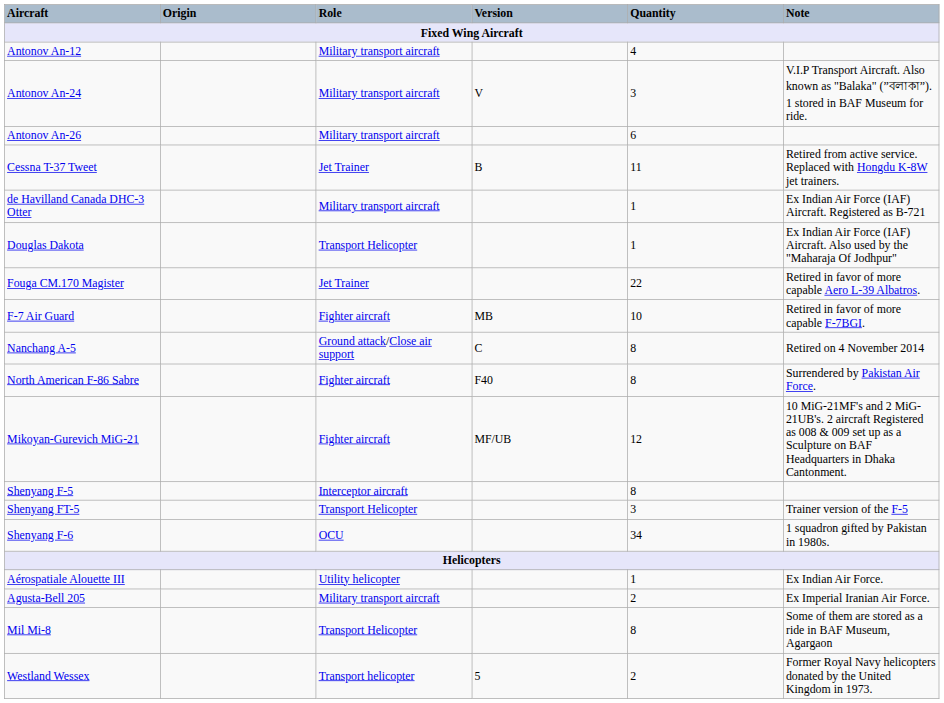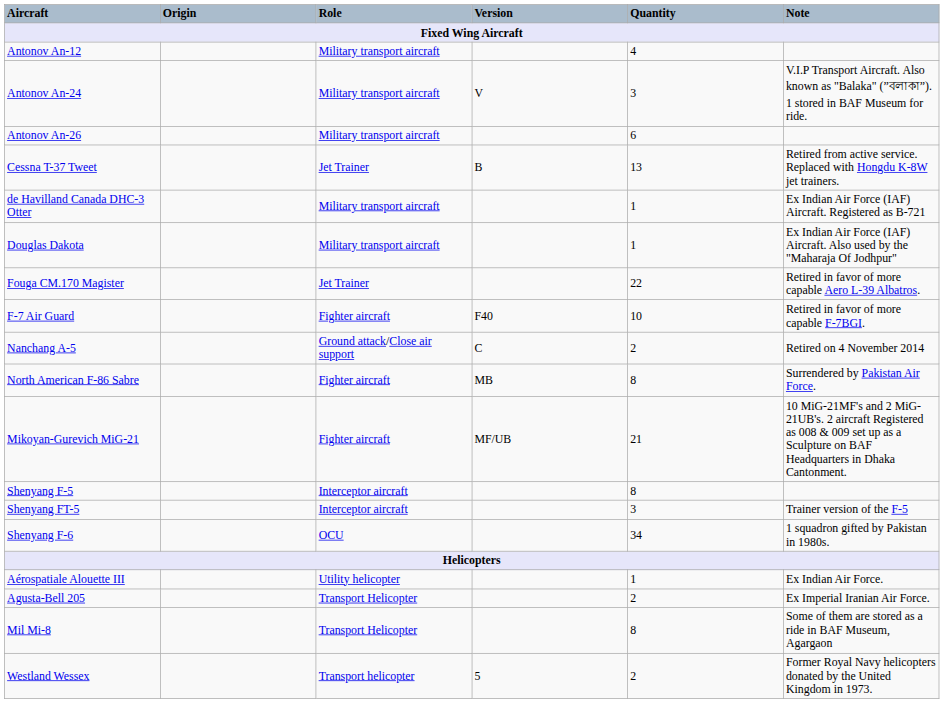Cessna T-37 Tweet | Quantity / Fixed Wing Aircraft: 11 -> 13
Douglas Dakota | Role / Fixed Wing Aircraft: Transport Helicopter -> Military transport aircraft
F-7 Air Guard | Version / Fixed Wing Aircraft: MB -> F40
Nanchang A-5 | Quantity / Fixed Wing Aircraft: 8 -> 2
North American F-86 Sabre | Version / Fixed Wing Aircraft: F40 -> MB
Mikoyan-Gurevich MiG-21 | Quantity / Fixed Wing Aircraft: 12 -> 21
Shenyang FT-5 | Role / Fixed Wing Aircraft: Transport Helicopter -> Interceptor aircraft
Agusta-Bell 205 | Role / Fixed Wing Aircraft: Military transport aircraft -> Transport Helicopter
